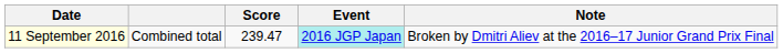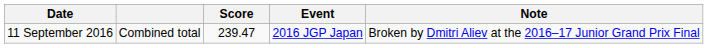row 2 | Date: lightyellow background -> no background
row 2 | Event: paleturquoise background -> no background
